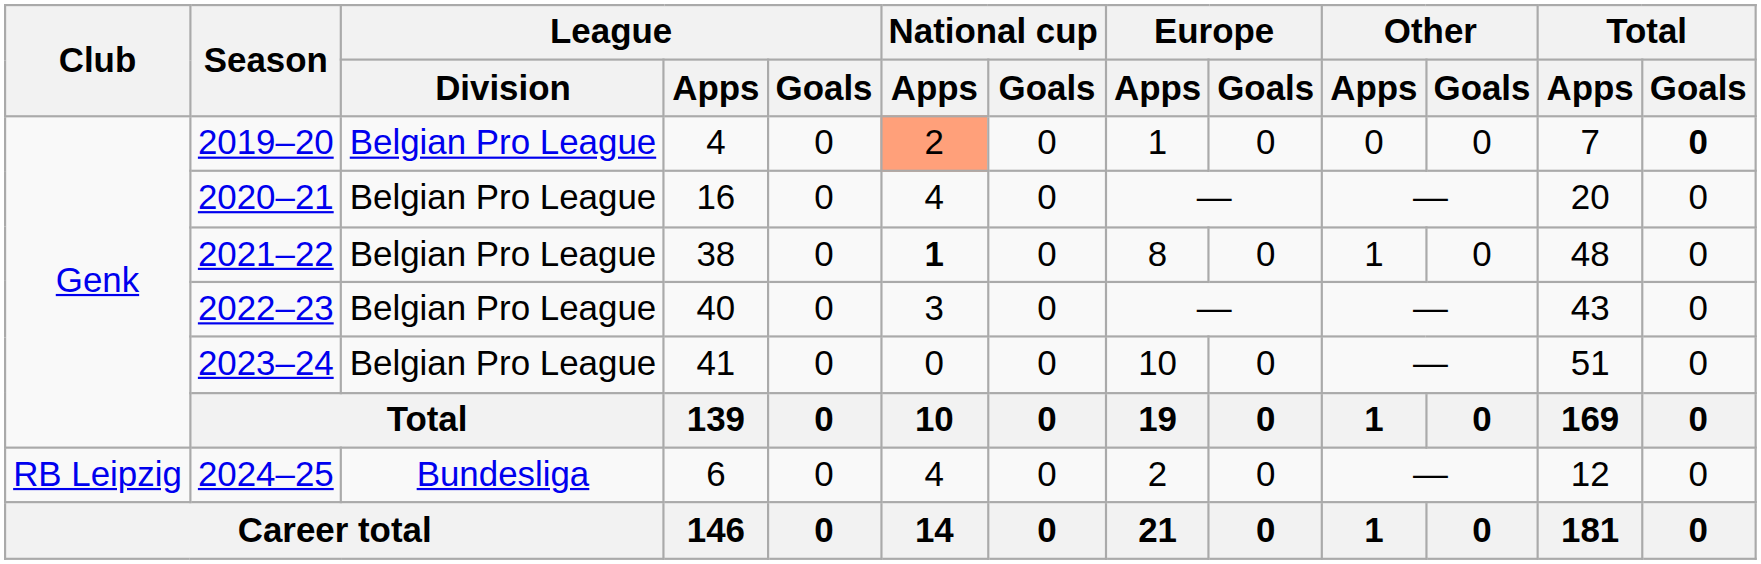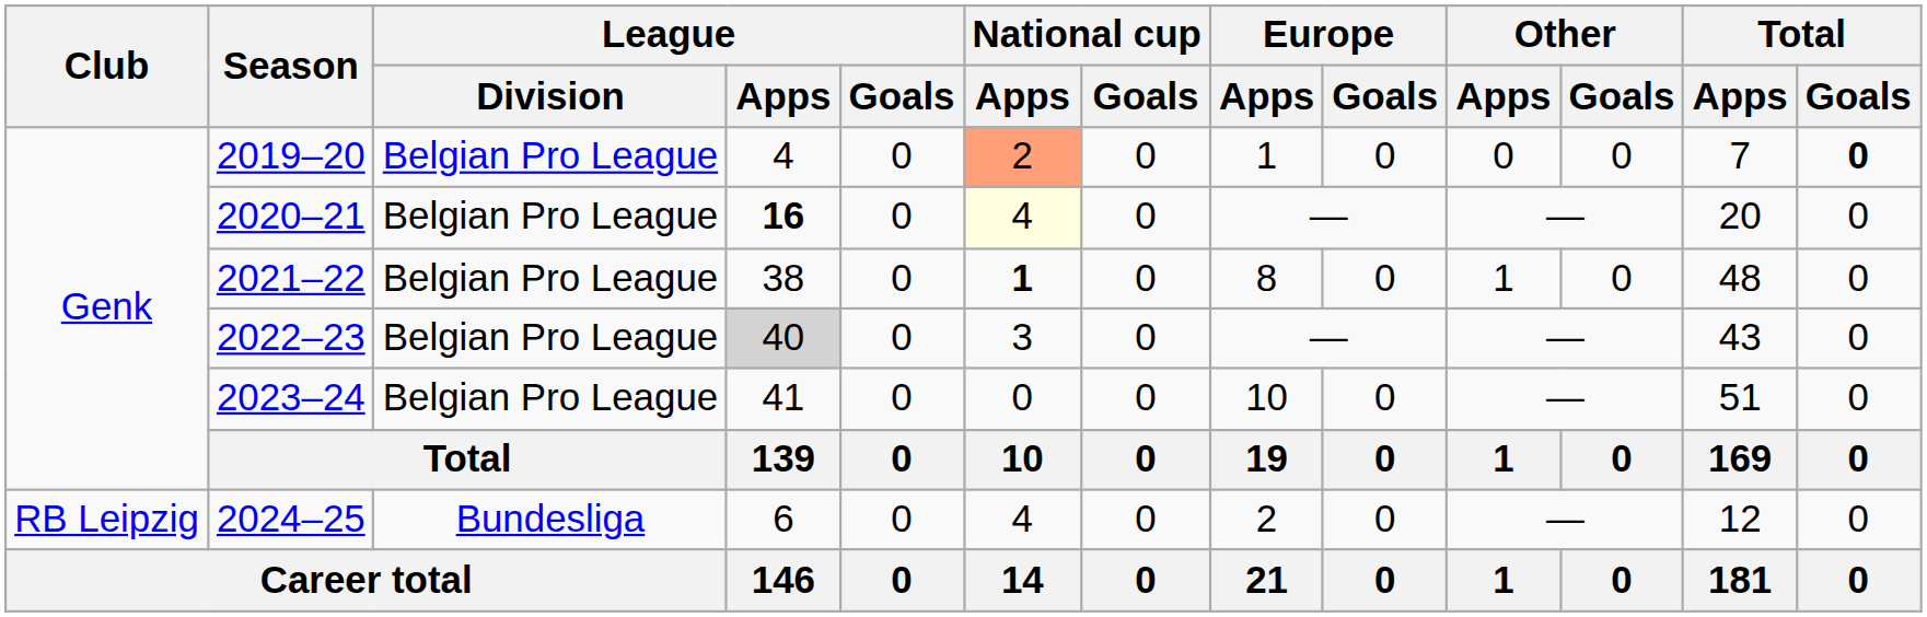2020–21 | League / Apps: normal -> bold
2020–21 | National cup / Apps: no background -> lightyellow background
2022–23 | League / Apps: no background -> lightgrey background
